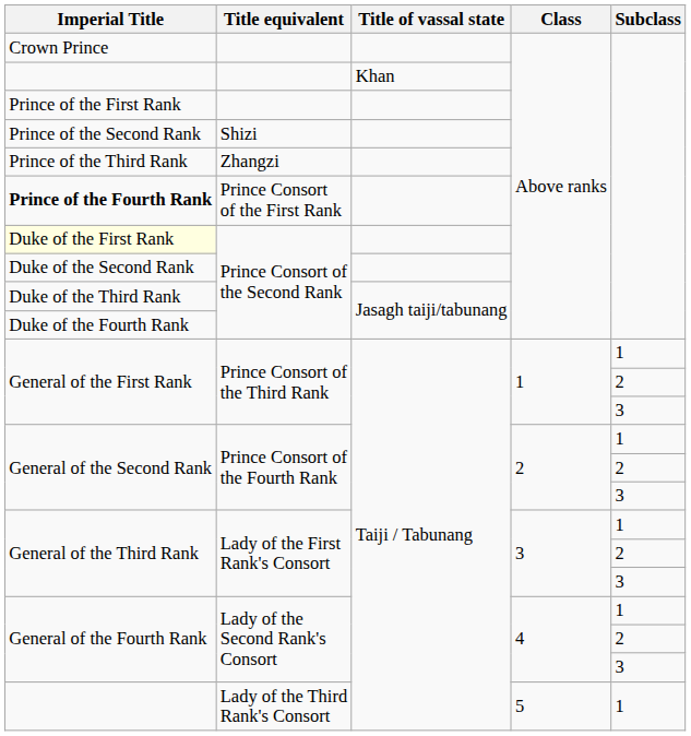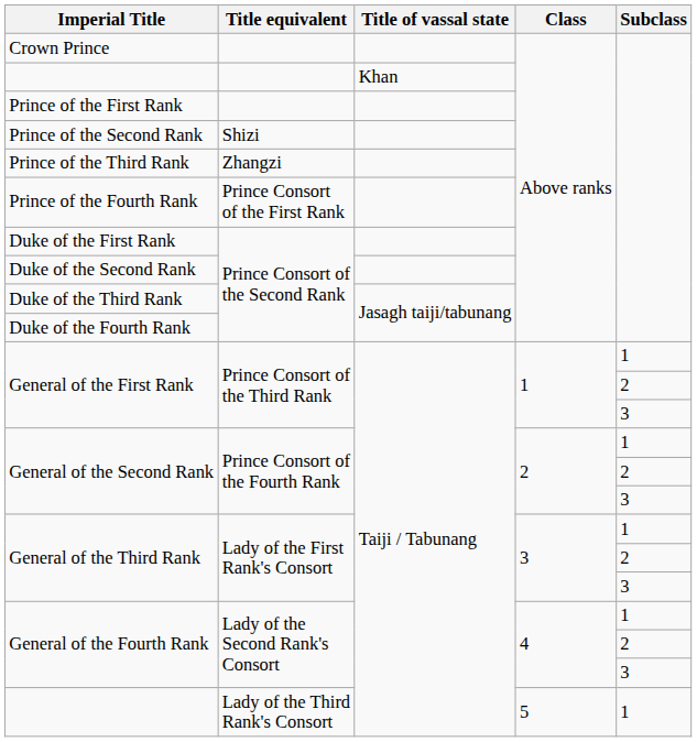Prince of the Fourth Rank | Imperial Title: bold -> normal
Duke of the First Rank | Imperial Title: lightyellow background -> no background
